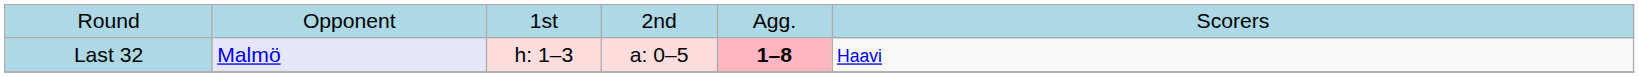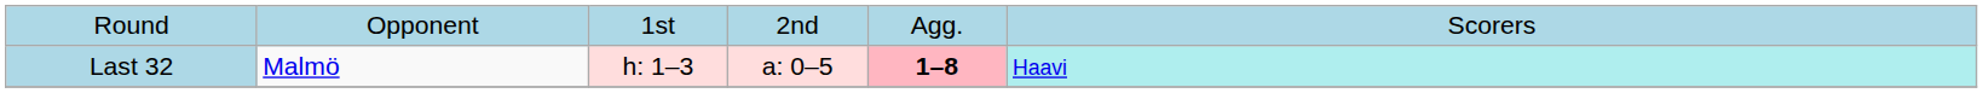Last 32 | column 2: lavender background -> no background
Last 32 | column 6: no background -> paleturquoise background
